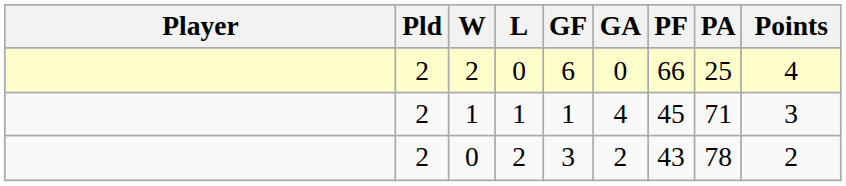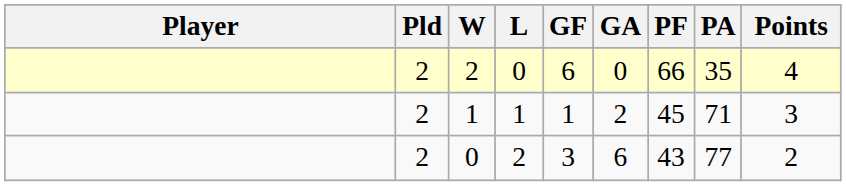row 2 | PA: 25 -> 35
row 3 | GA: 4 -> 2
row 4 | GA: 2 -> 6
row 4 | PA: 78 -> 77
